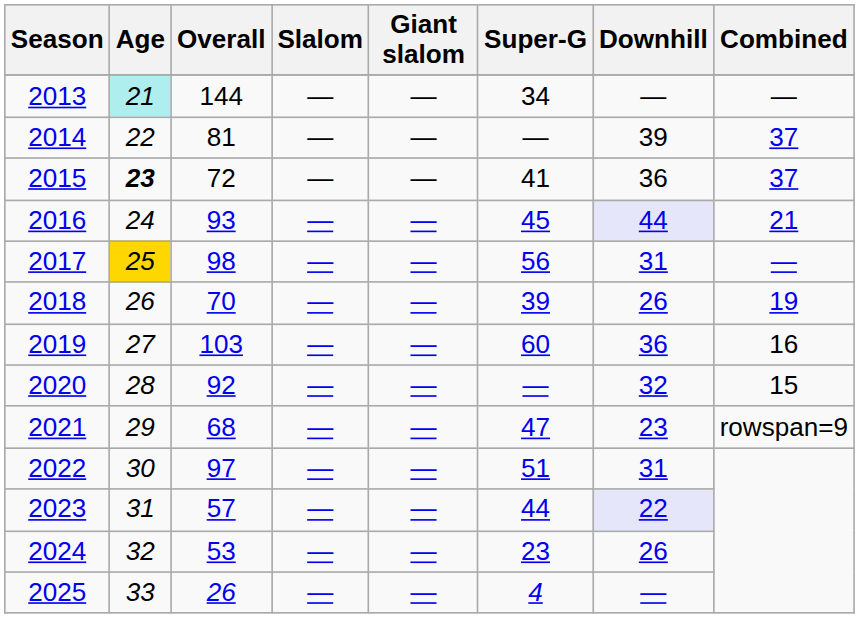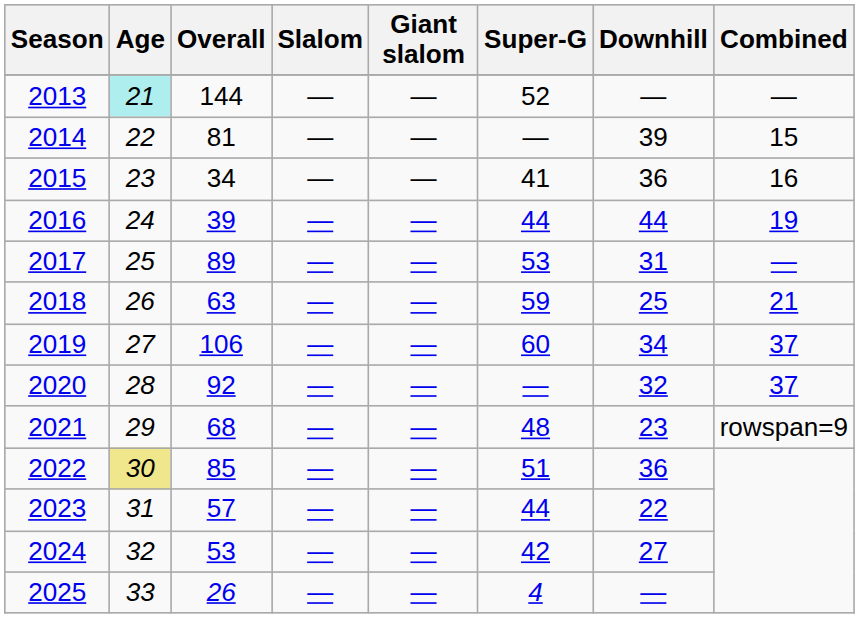2013 | Super-G: 34 -> 52
2014 | Combined: 37 -> 15
2015 | Age: bold -> normal
2015 | Overall: 72 -> 34
2015 | Combined: 37 -> 16
2016 | Overall: 93 -> 39
2016 | Super-G: 45 -> 44
2016 | Downhill: lavender background -> no background
2016 | Combined: 21 -> 19
2017 | Age: gold background -> no background
2017 | Overall: 98 -> 89
2017 | Super-G: 56 -> 53
2018 | Overall: 70 -> 63
2018 | Super-G: 39 -> 59
2018 | Downhill: 26 -> 25
2018 | Combined: 19 -> 21
2019 | Overall: 103 -> 106
2019 | Downhill: 36 -> 34
2019 | Combined: 16 -> 37
2020 | Combined: 15 -> 37
2021 | Super-G: 47 -> 48
2022 | Age: no background -> khaki background
2022 | Overall: 97 -> 85
2022 | Downhill: 31 -> 36
2023 | Downhill: lavender background -> no background
2024 | Super-G: 23 -> 42
2024 | Downhill: 26 -> 27
